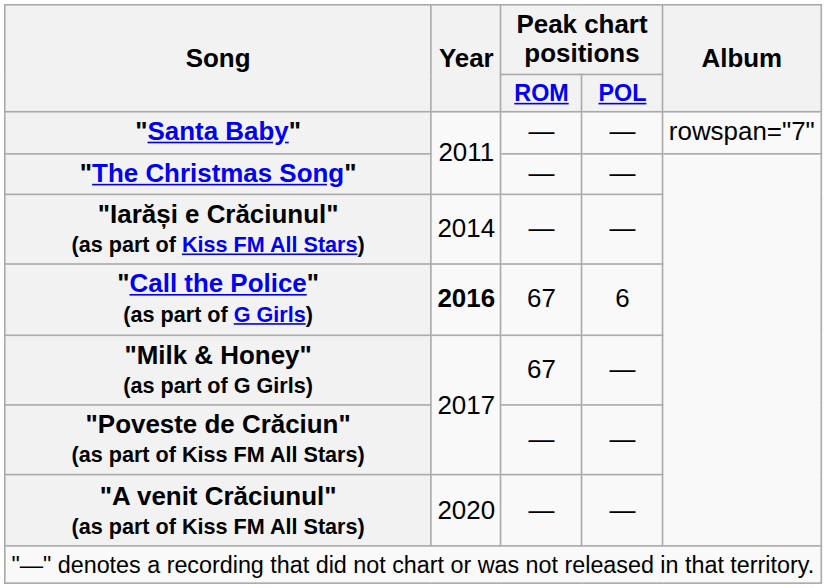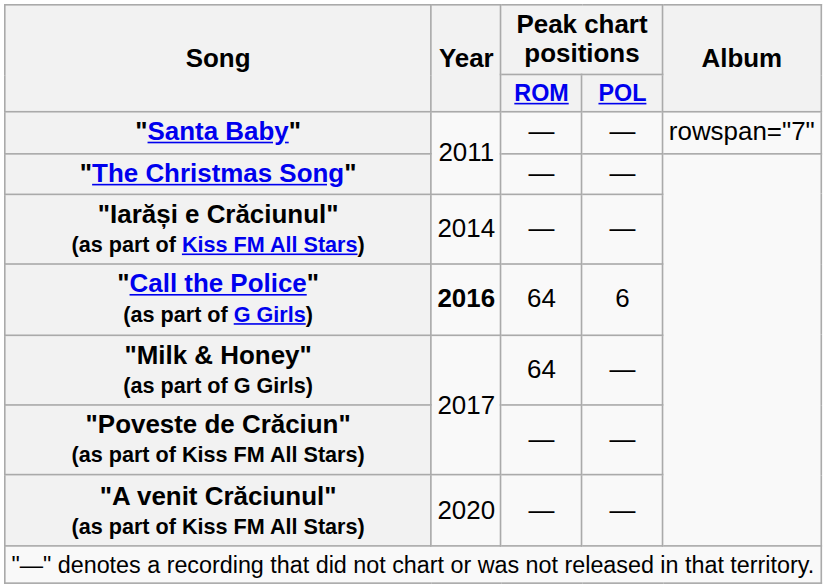"Call the Police" (as part of G Girls) | Peak chart positions / ROM: 67 -> 64
"Milk & Honey" (as part of G Girls) | Peak chart positions / ROM: 67 -> 64
